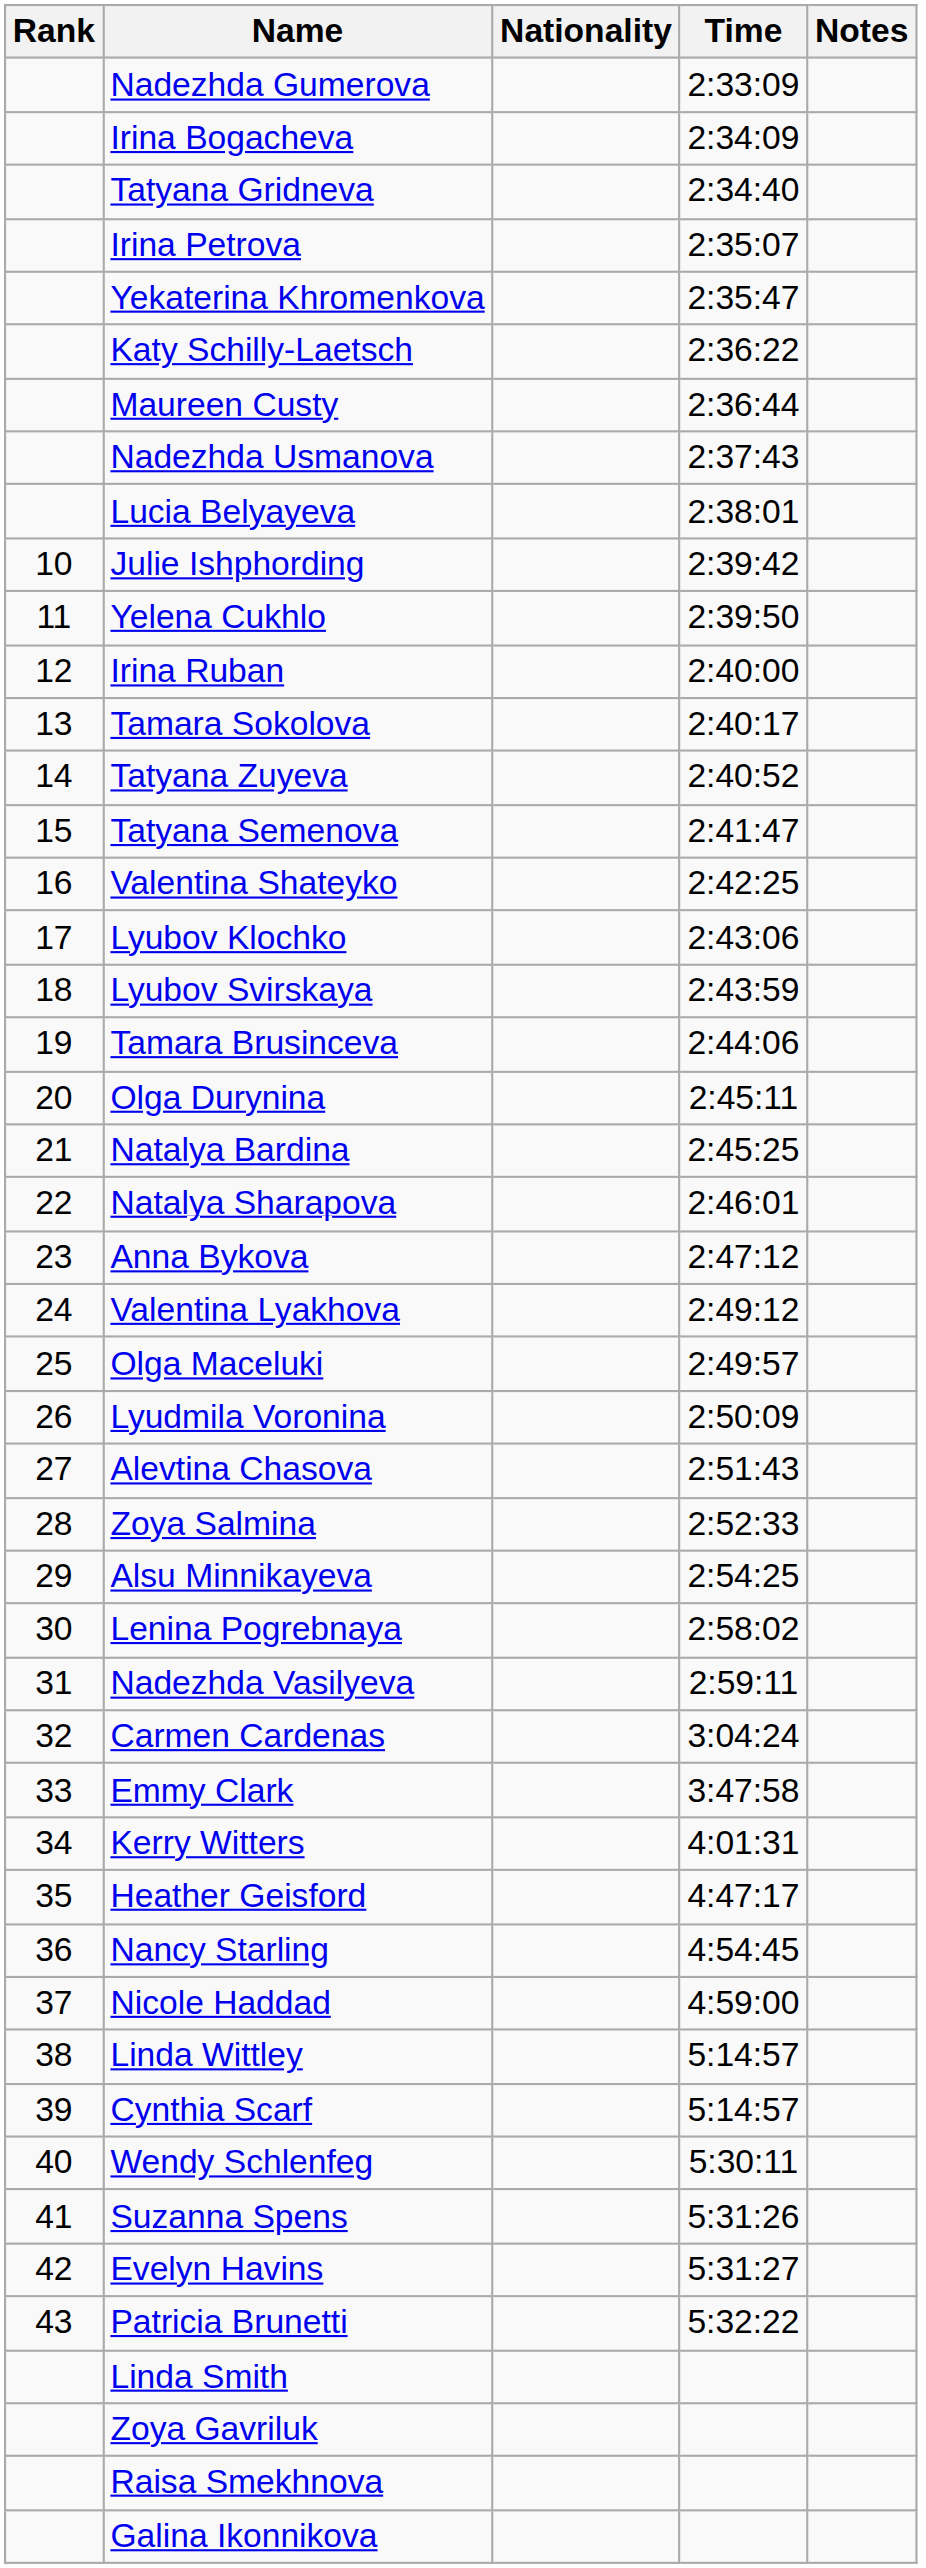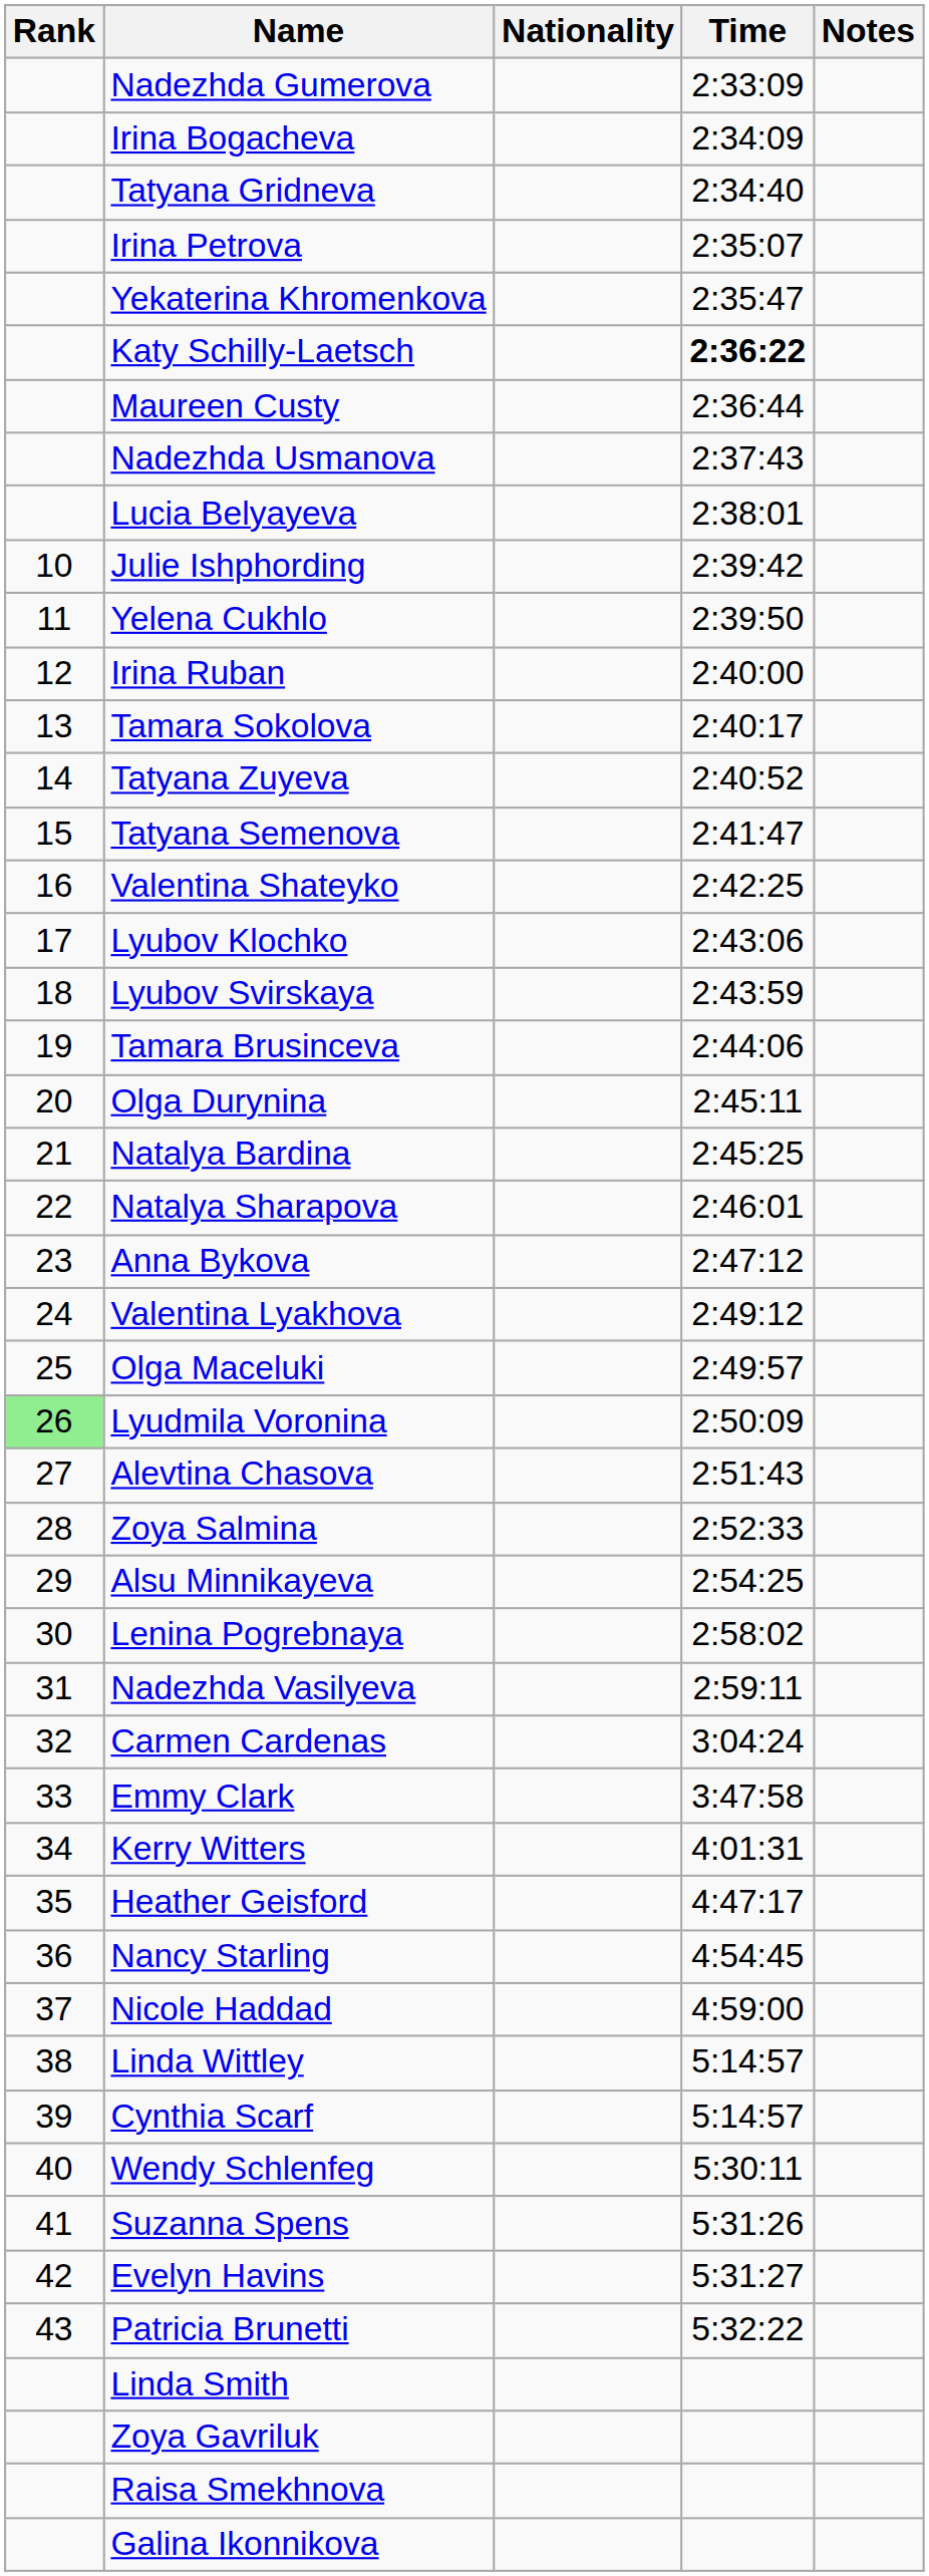Katy Schilly-Laetsch | Time: normal -> bold
Lyudmila Voronina | Rank: no background -> lightgreen background
